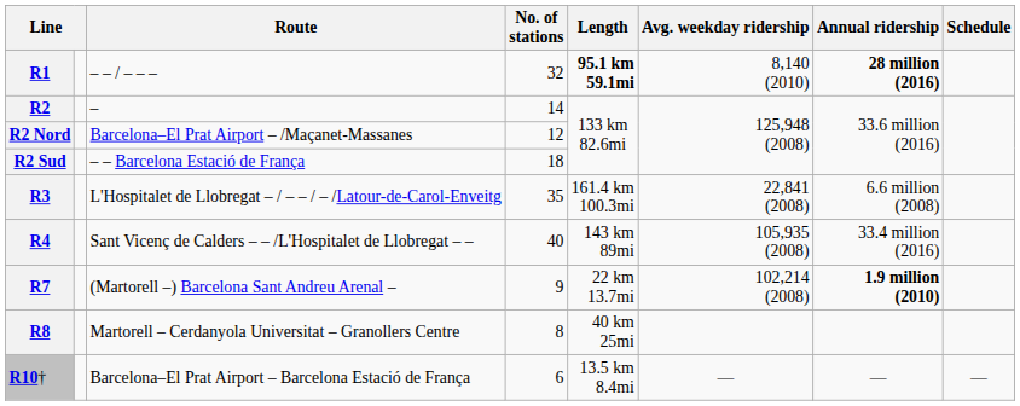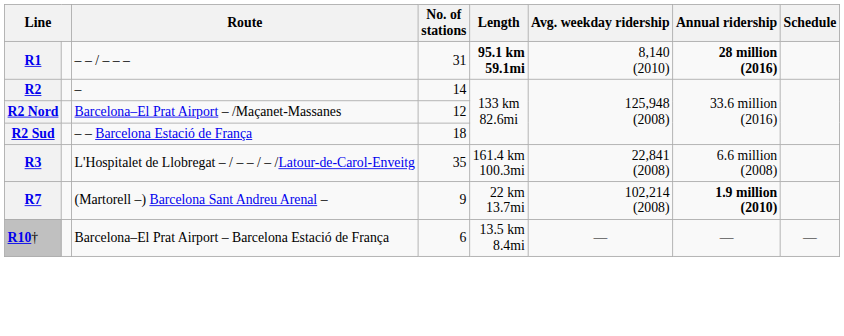– – / – – – | No. of stations: 32 -> 31
- row: R4 | Sant Vicenç de Calders – – /L'Hospitalet de Llobregat – – | 40 | 143 km 89mi | 105,935 (2008) | 33.4 million (2016)
- row: R8 | Martorell – Cerdanyola Universitat – Granollers Centre | 8 | 40 km 25mi
